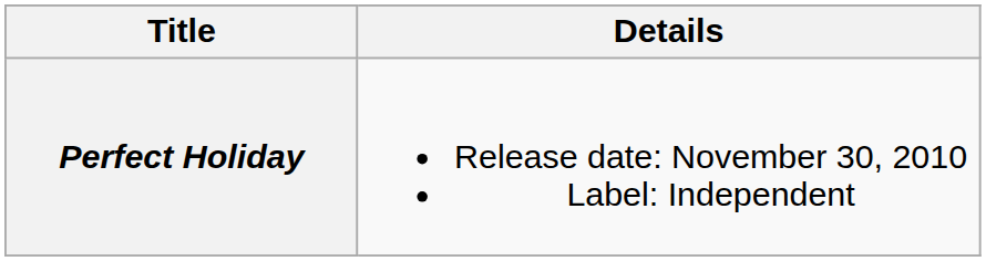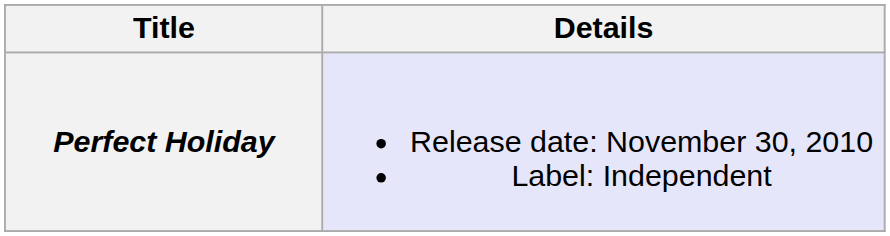Perfect Holiday | Details: no background -> lavender background
